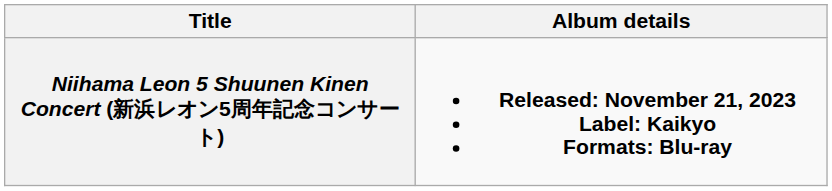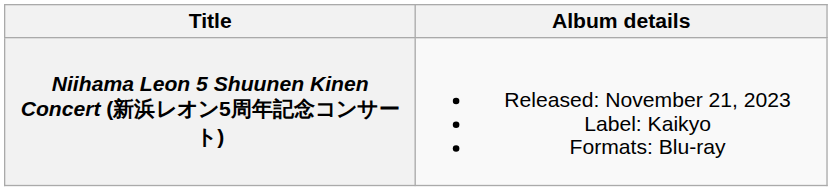Niihama Leon 5 Shuunen Kinen Concert (新浜レオン5周年記念コンサート) | Album details: bold -> normal
